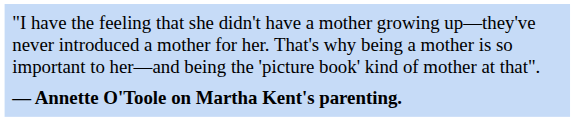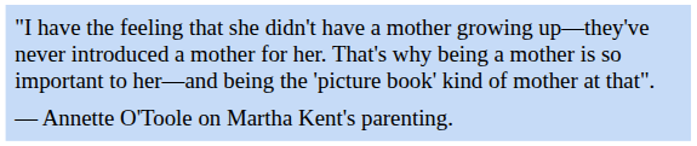row 2 | column 1: bold -> normal
